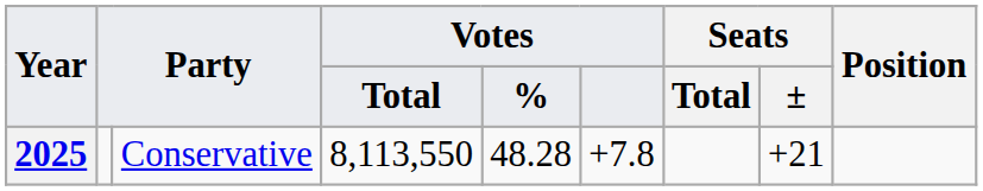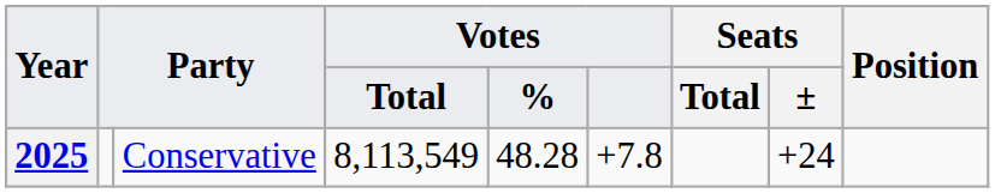2025 | Votes / Total: 8,113,550 -> 8,113,549
2025 | Seats / ±: +21 -> +24
